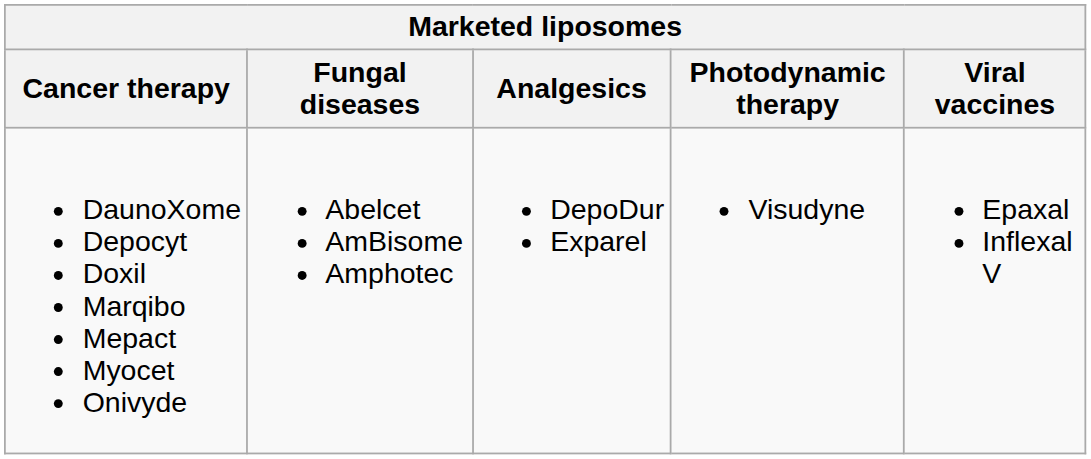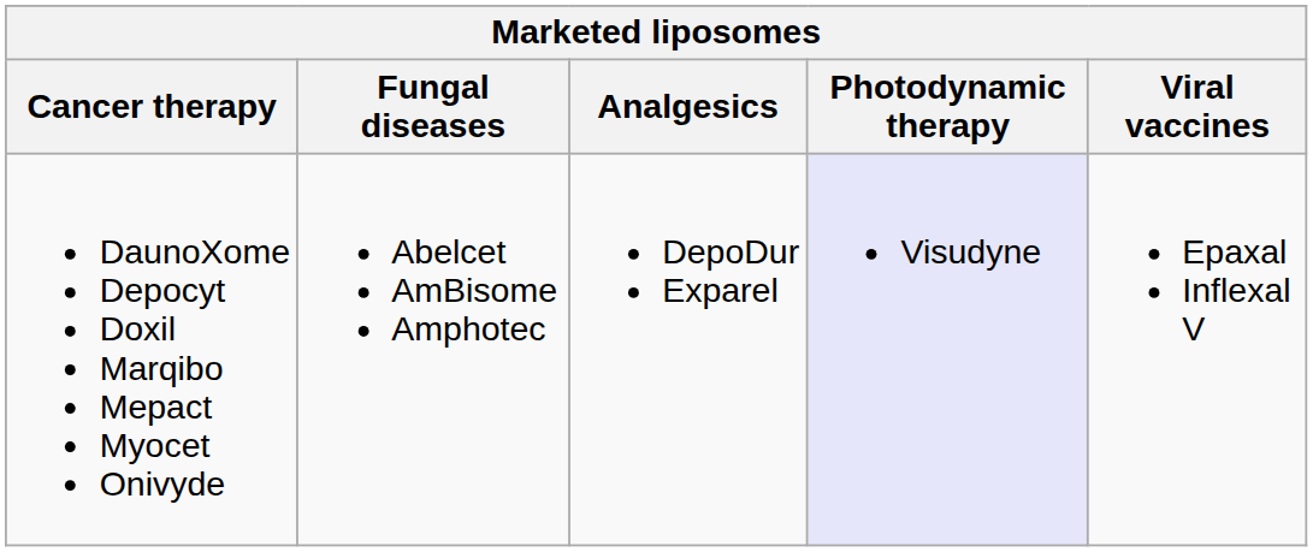DaunoXome Depocyt Doxil Marqibo Mepact Myocet Onivyde | Photodynamic therapy: no background -> lavender background
